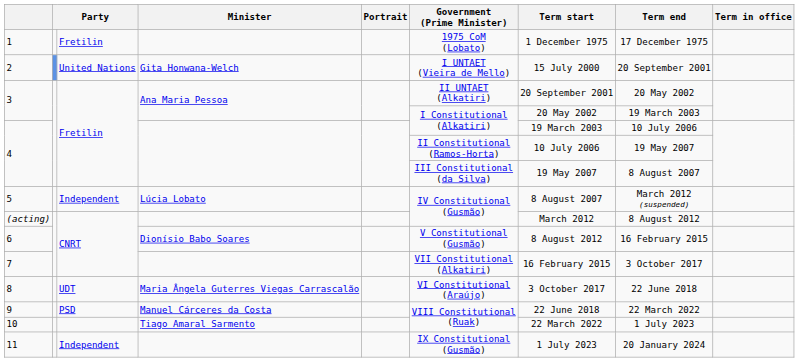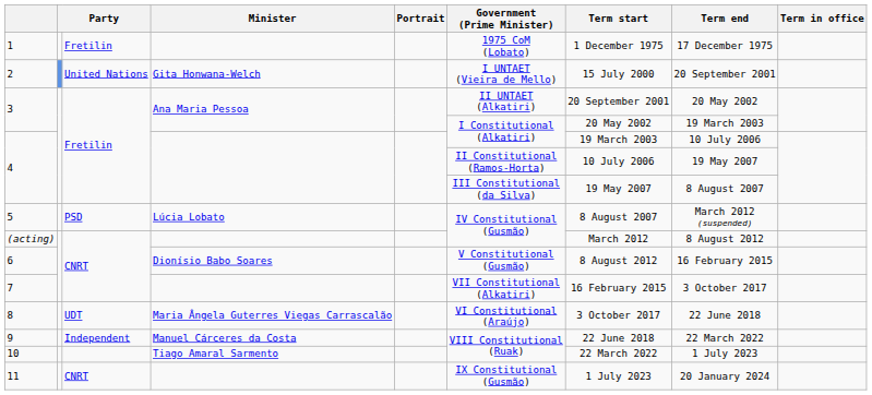5 | column 3: Independent -> PSD
9 | column 3: PSD -> Independent
11 | column 3: Independent -> CNRT
